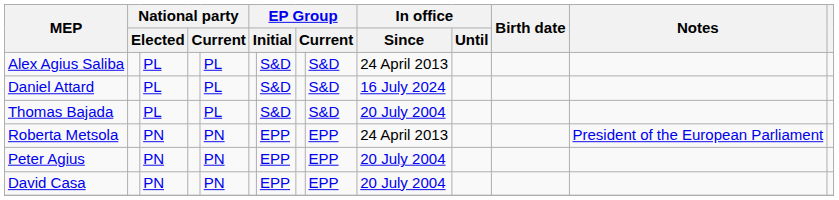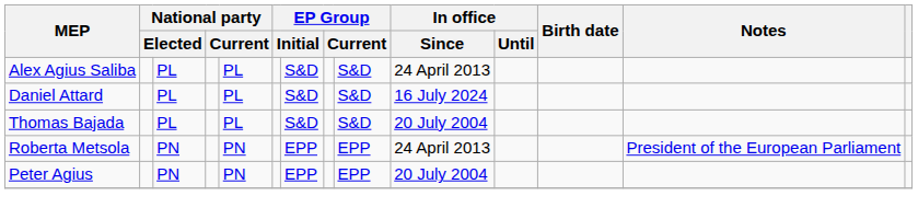- row: David Casa | PN | PN | EPP | EPP | 20 July 2004
